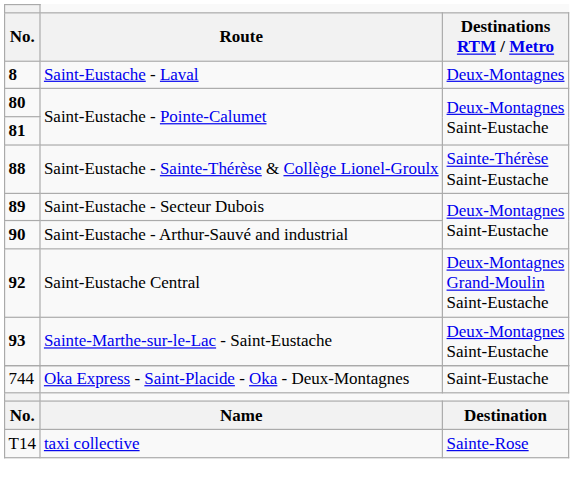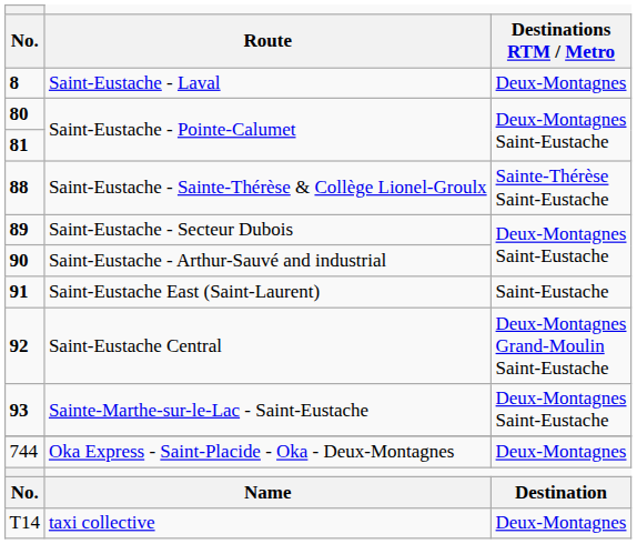+ row: 91 | Saint-Eustache East (Saint-Laurent) | Saint-Eustache
Oka Express - Saint-Placide - Oka - Deux-Montagnes | Destinations RTM / Metro: Saint-Eustache -> Deux-Montagnes
taxi collective | Destinations RTM / Metro: Sainte-Rose -> Deux-Montagnes
